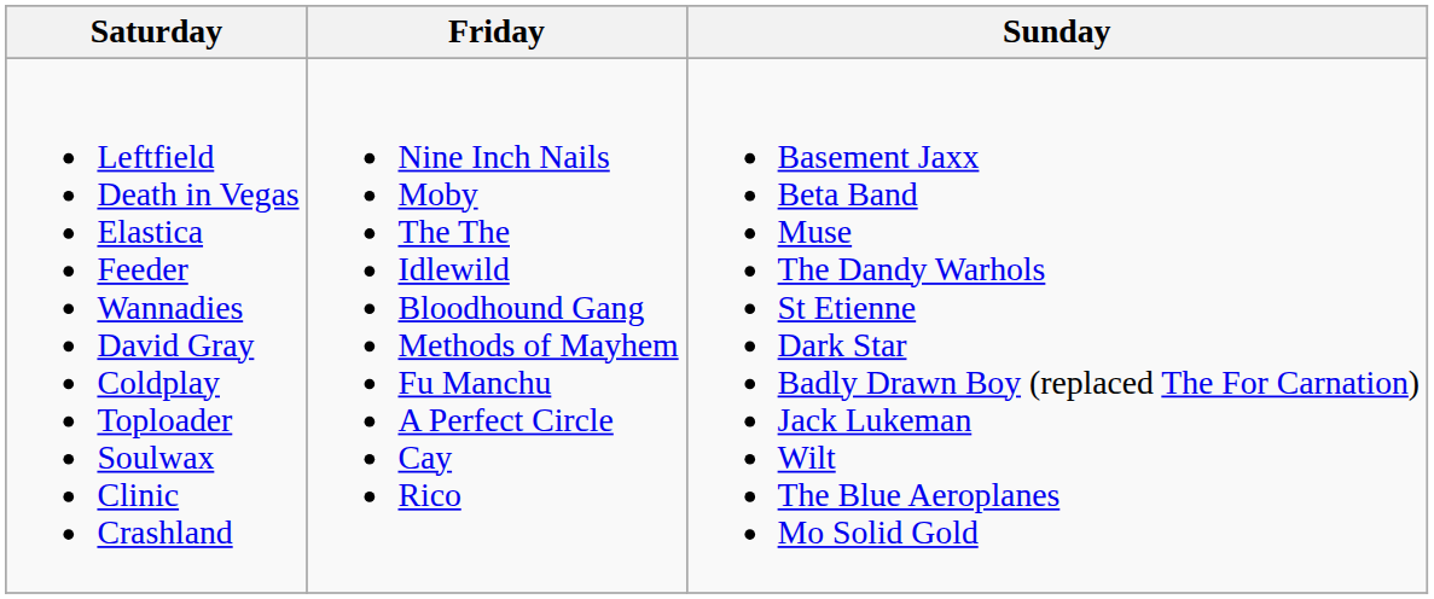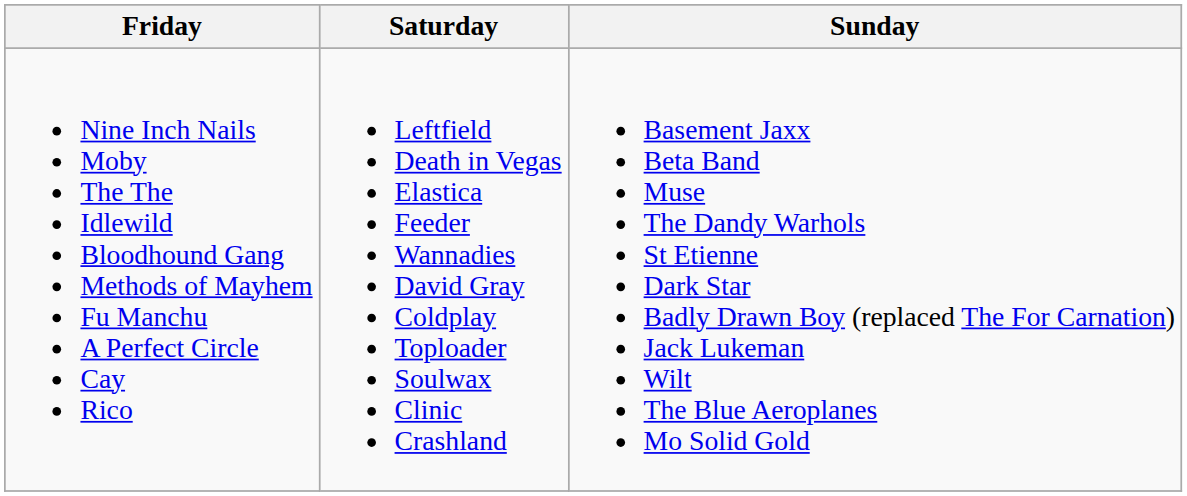columns swapped: Friday <-> Saturday
